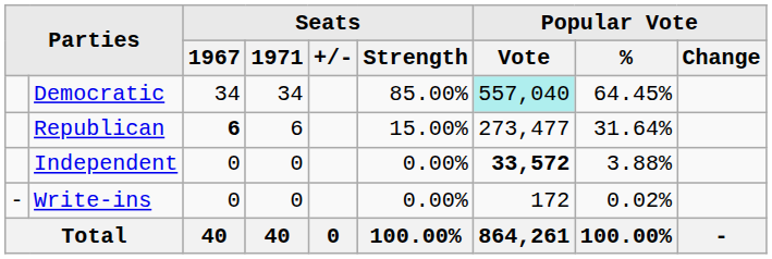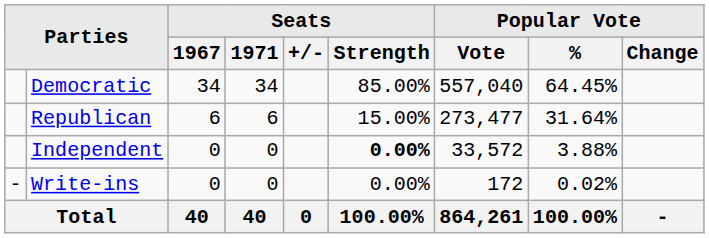Democratic | Popular Vote / Vote: paleturquoise background -> no background
Republican | Seats / 1967: bold -> normal
Independent | Seats / Strength: normal -> bold
Independent | Popular Vote / Vote: bold -> normal
